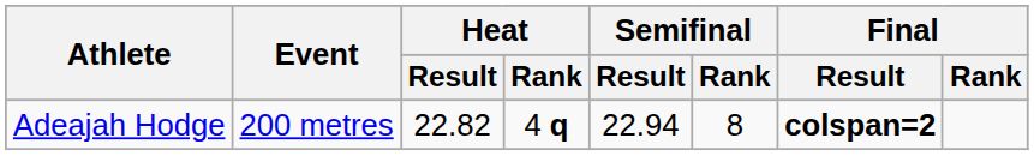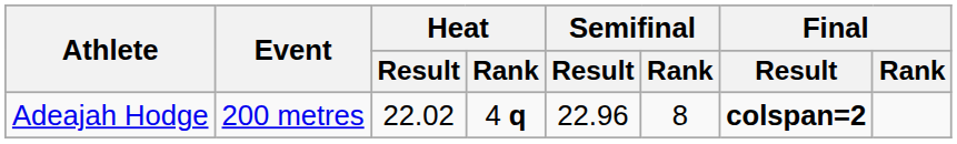Adeajah Hodge | Heat / Result: 22.82 -> 22.02
Adeajah Hodge | Semifinal / Result: 22.94 -> 22.96
